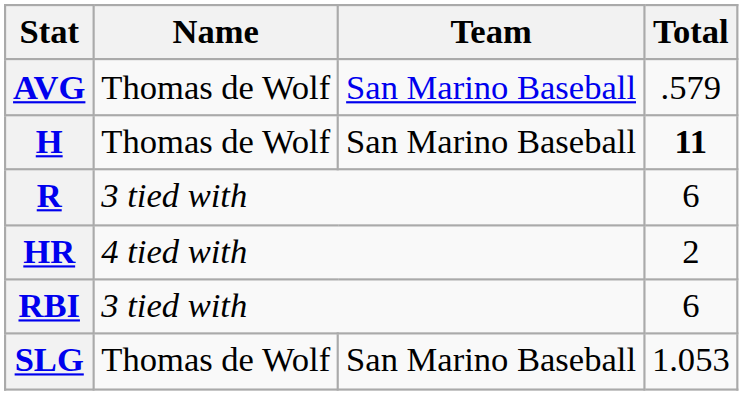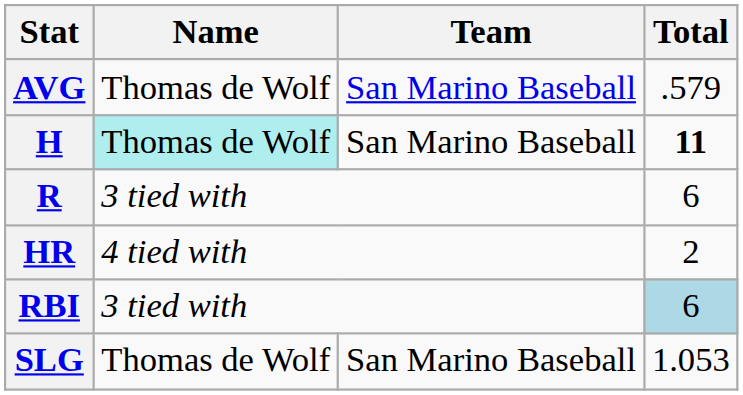H | Name: no background -> paleturquoise background
RBI | Total: no background -> lightblue background
